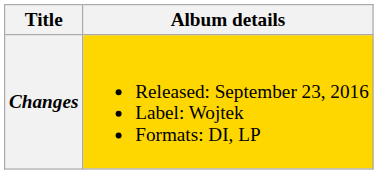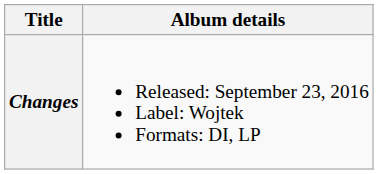Changes | Album details: gold background -> no background
